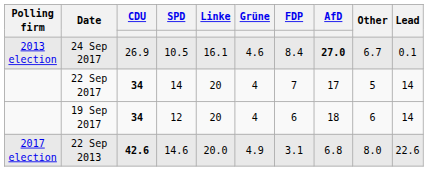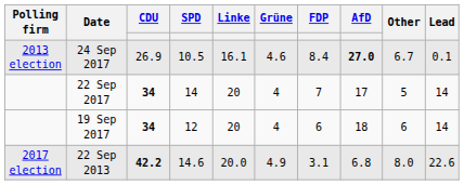22 Sep 2013 | CDU: 42.6 -> 42.2
